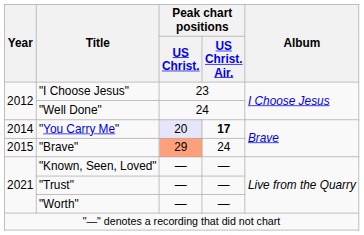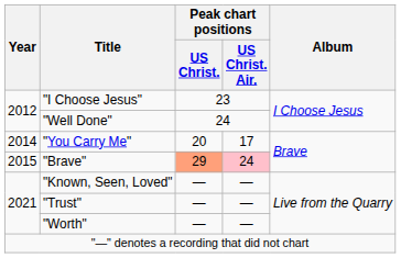"You Carry Me" | Peak chart positions / US Christ.: lavender background -> no background
"You Carry Me" | Peak chart positions / US Christ. Air.: bold -> normal
"Brave" | Peak chart positions / US Christ. Air.: no background -> pink background
